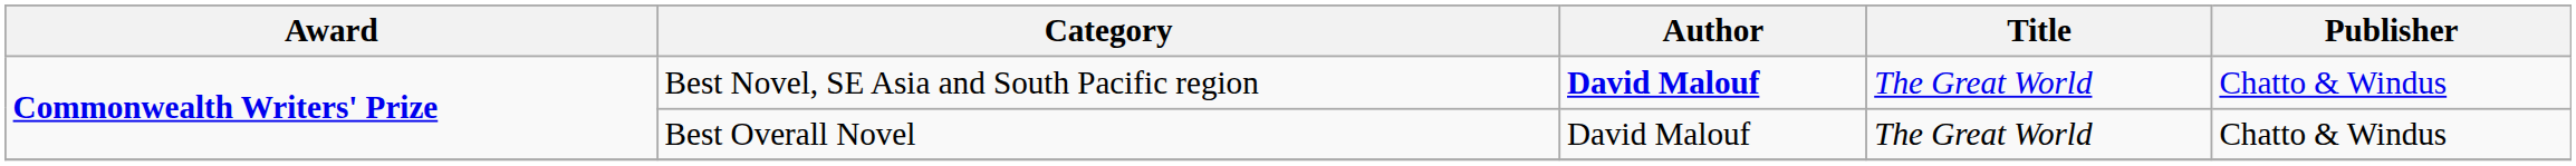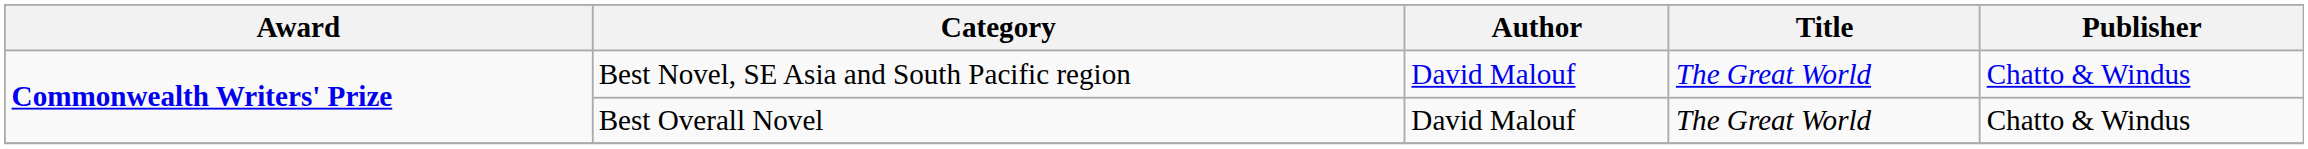Best Novel, SE Asia and South Pacific region | Author: bold -> normal
